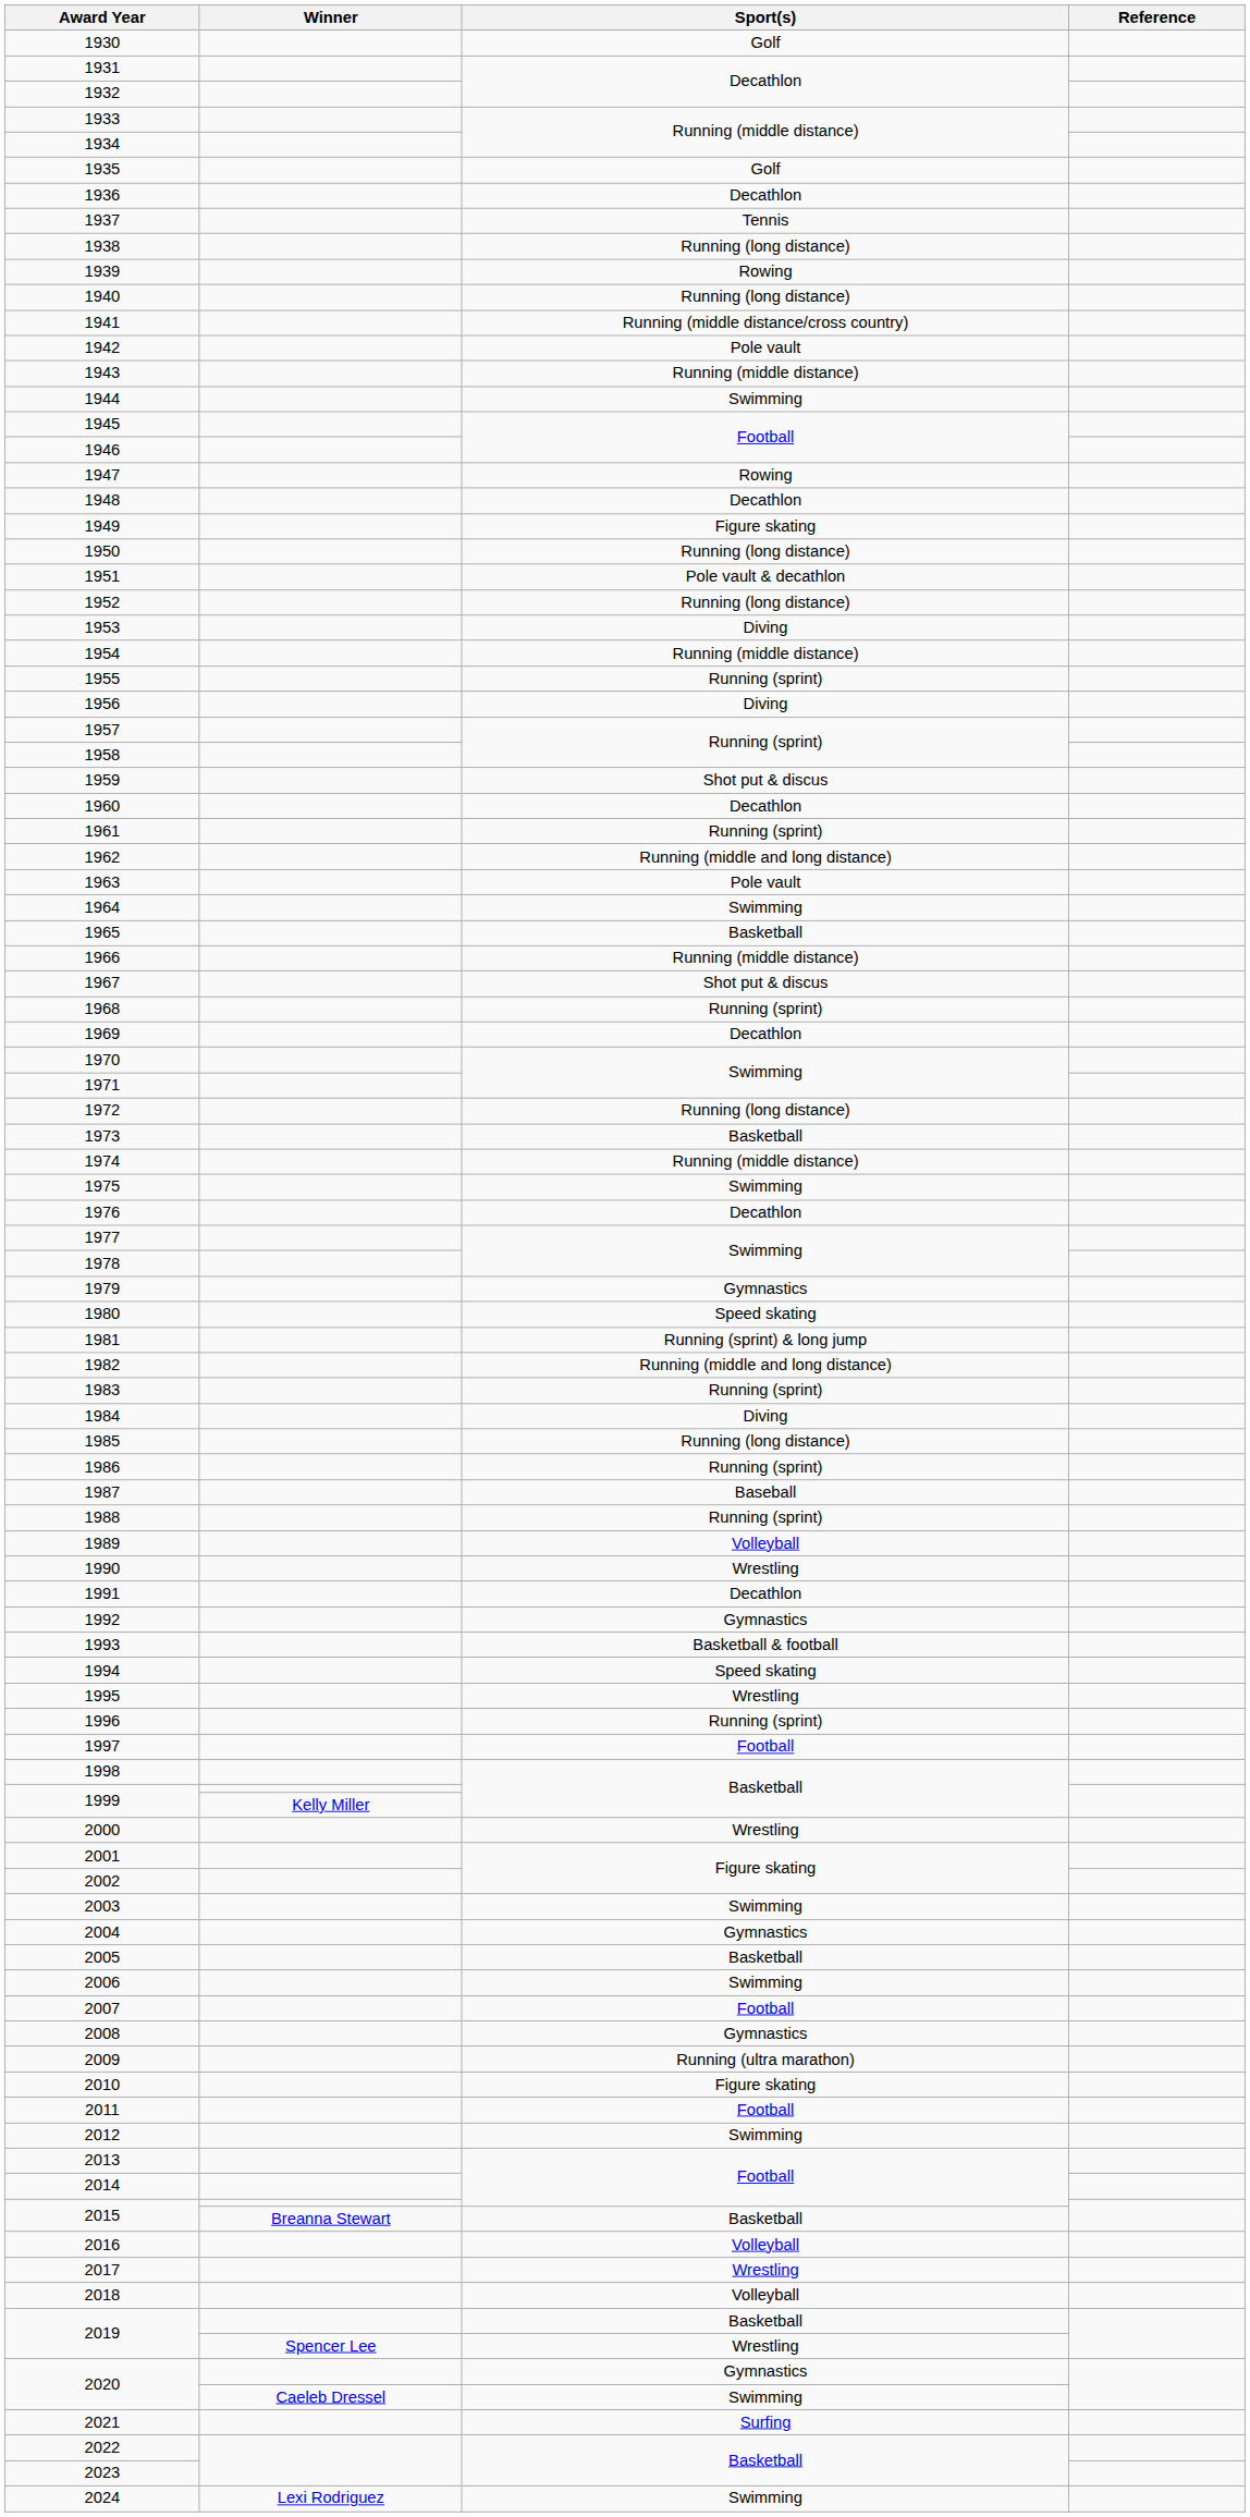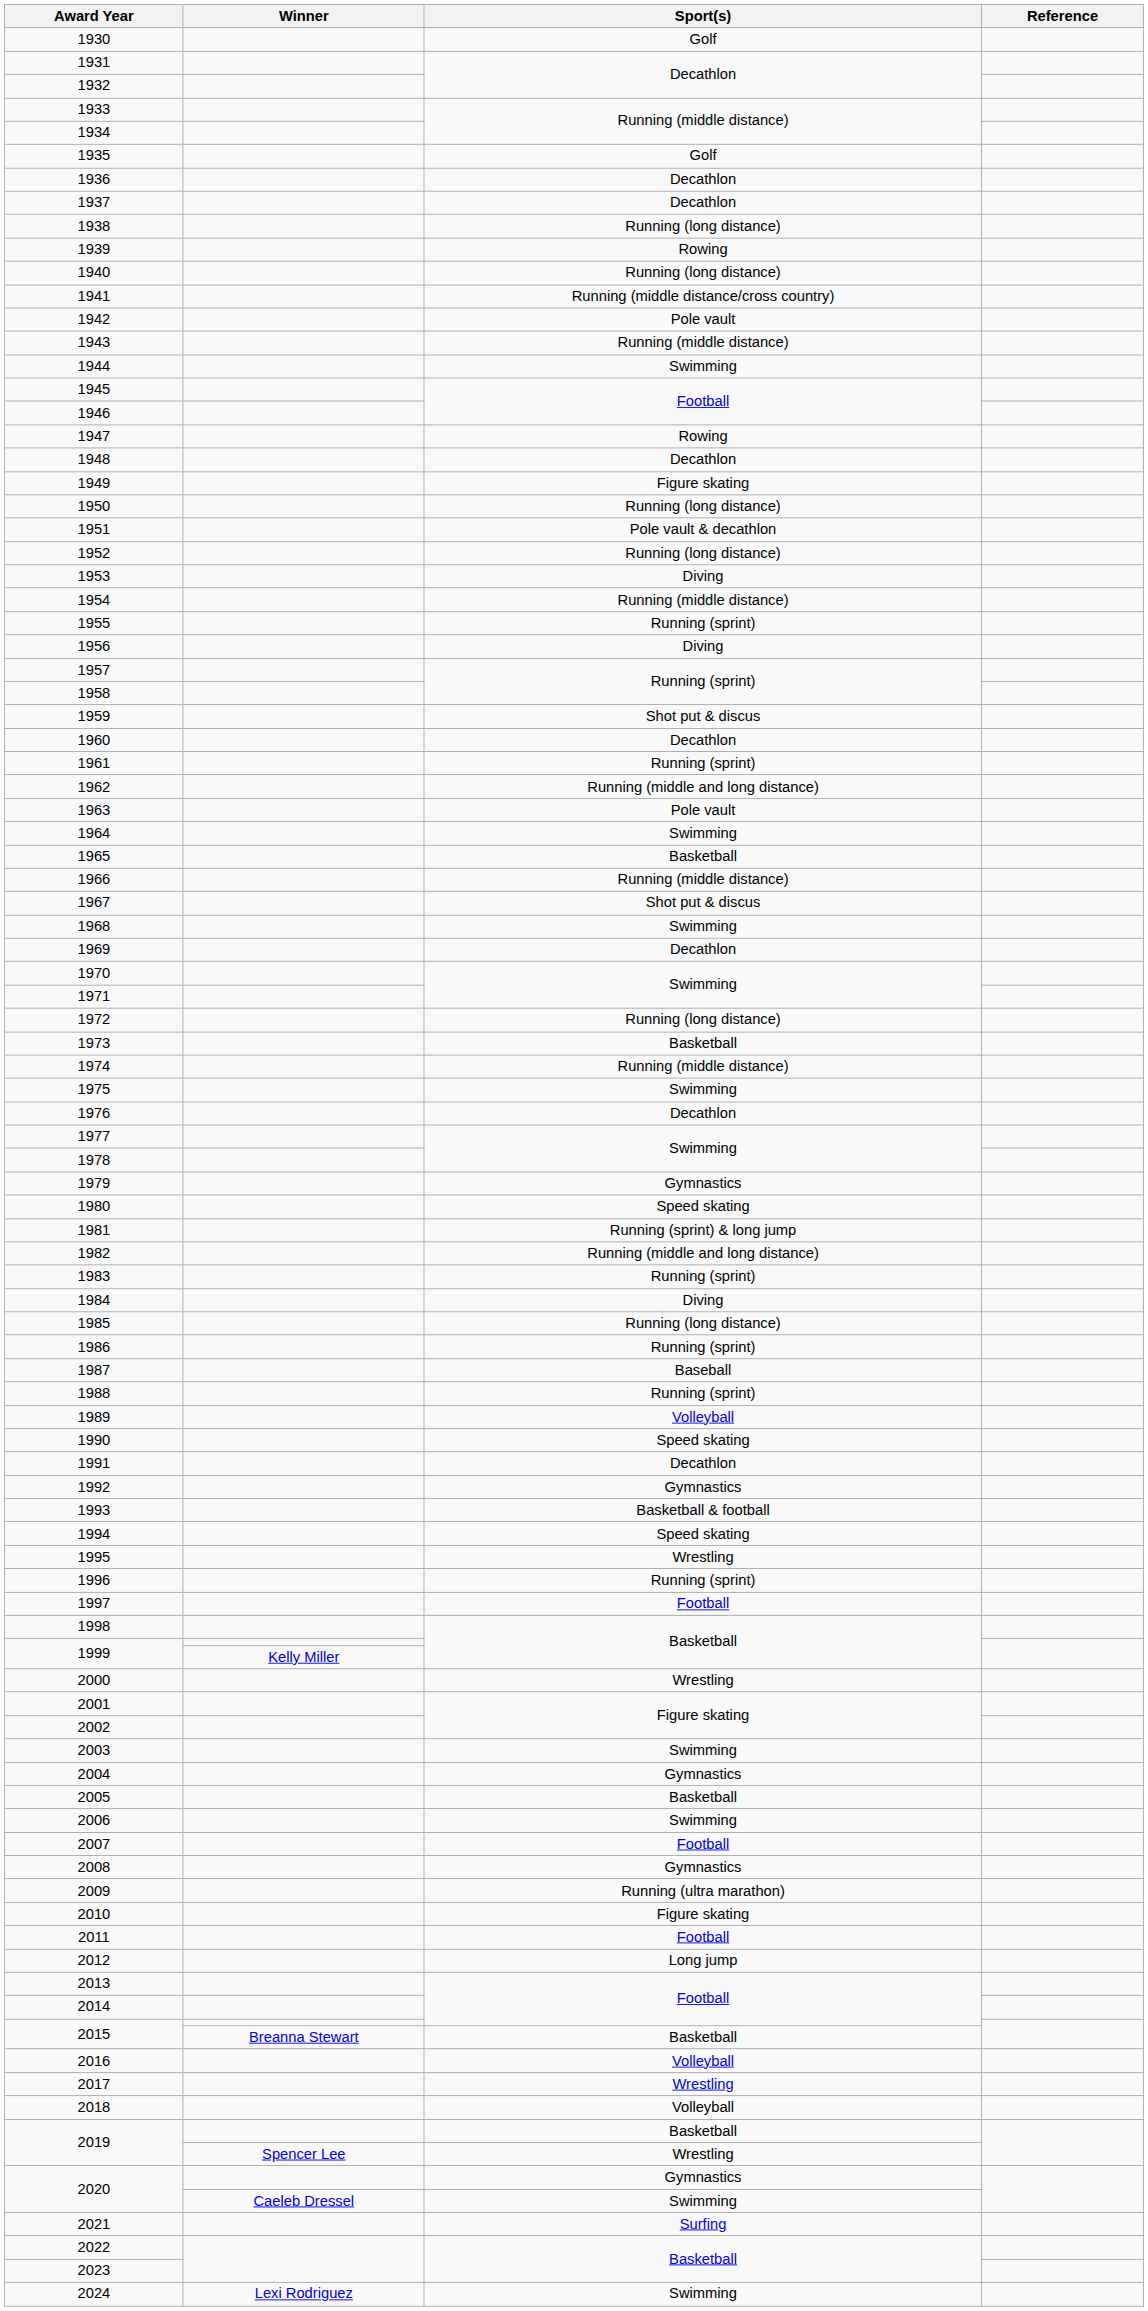1937 | Sport(s): Tennis -> Decathlon
1968 | Sport(s): Running (sprint) -> Swimming
1990 | Sport(s): Wrestling -> Speed skating
2012 | Sport(s): Swimming -> Long jump
